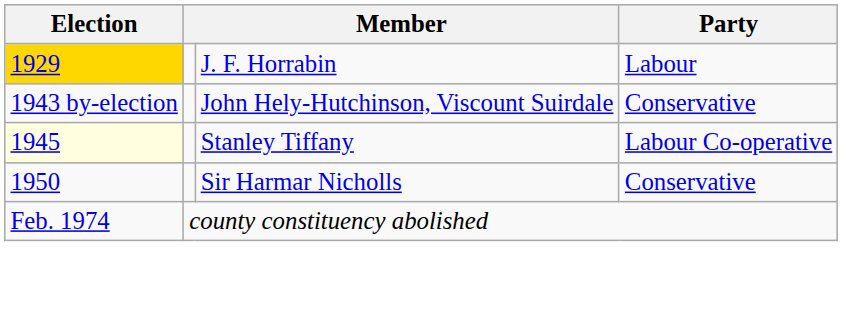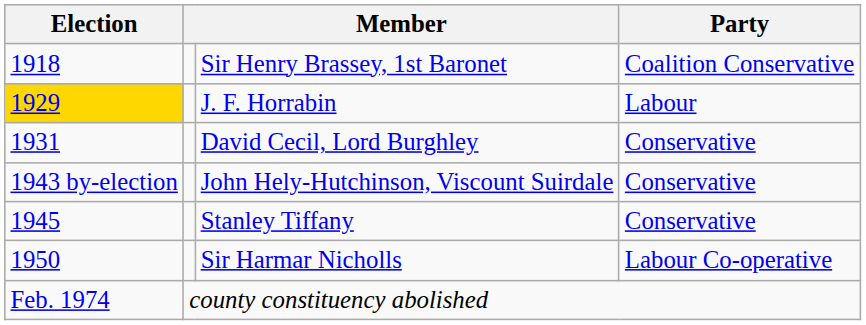+ row: 1918 | Sir Henry Brassey, 1st Baronet | Coalition Conservative
+ row: 1931 | David Cecil, Lord Burghley | Conservative
Stanley Tiffany | Election: lightyellow background -> no background
Stanley Tiffany | Party: Labour Co-operative -> Conservative
Sir Harmar Nicholls | Party: Conservative -> Labour Co-operative
